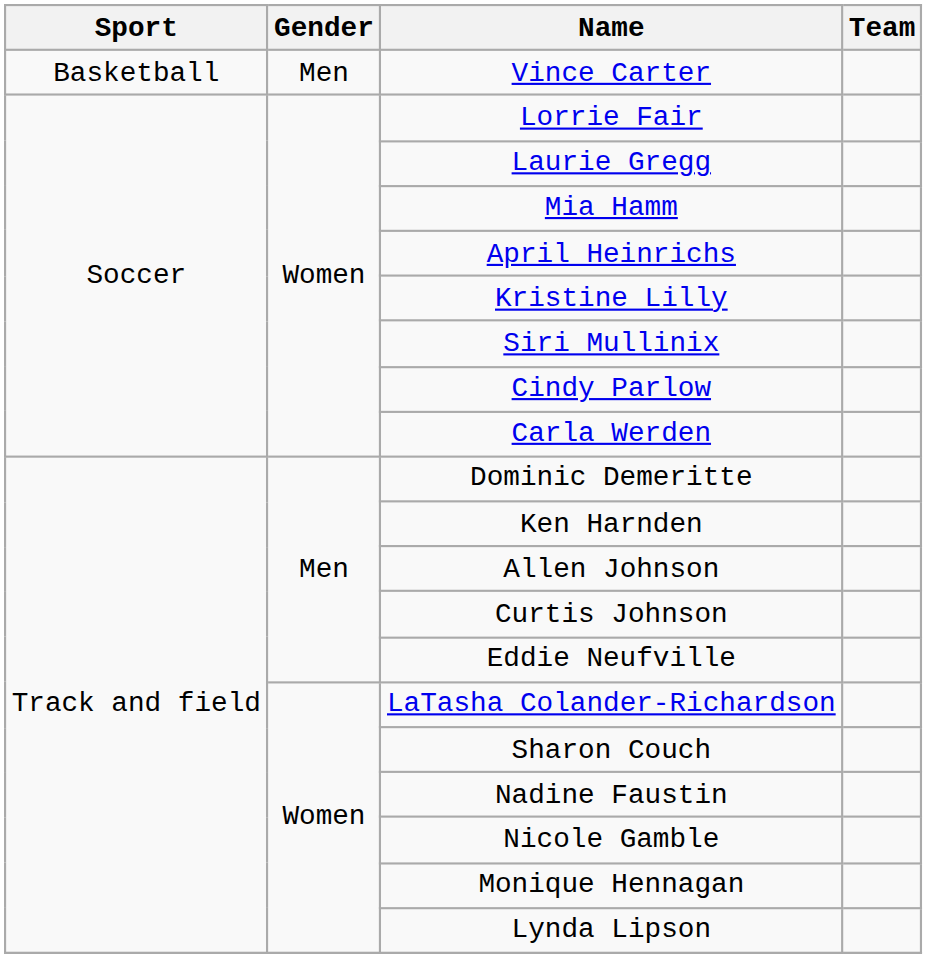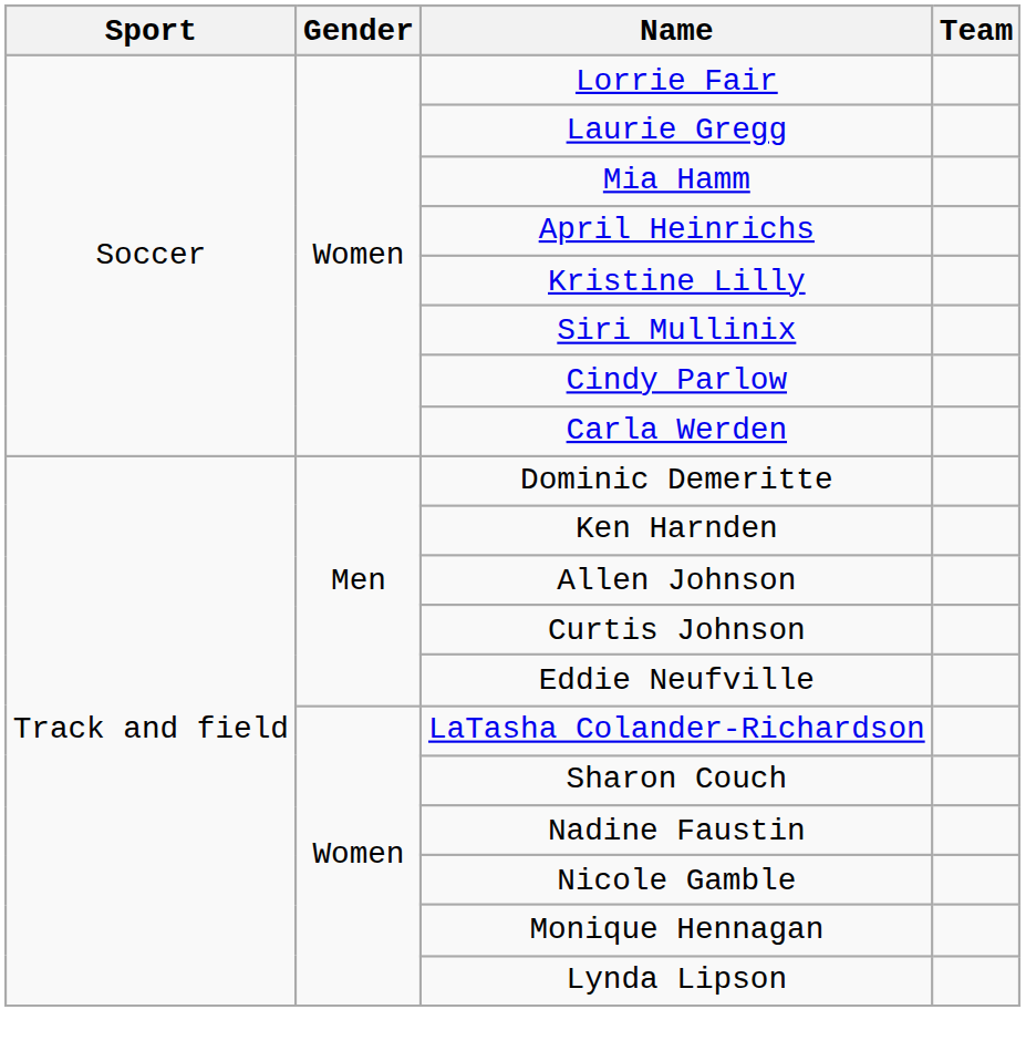- row: Basketball | Men | Vince Carter
